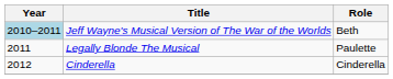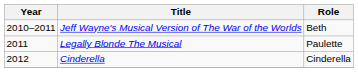Jeff Wayne's Musical Version of The War of the Worlds | Year: lightblue background -> no background
